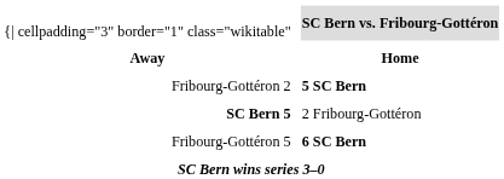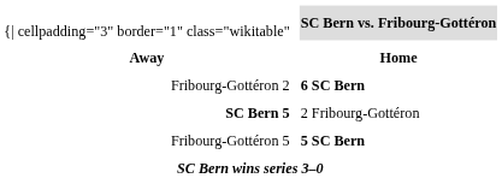Fribourg-Gottéron 2 | column 2: 5 SC Bern -> 6 SC Bern
Fribourg-Gottéron 5 | column 2: 6 SC Bern -> 5 SC Bern
